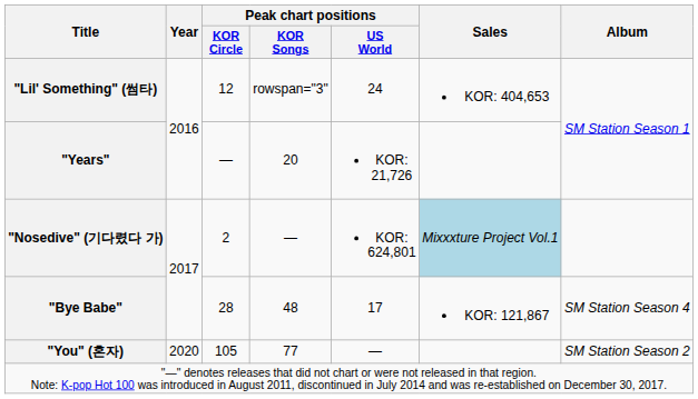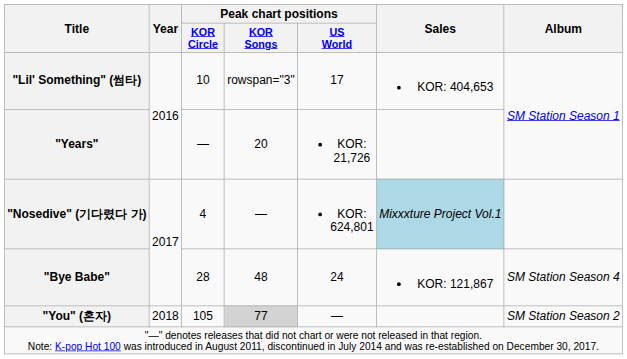"Lil' Something" (썸타) | Peak chart positions / KOR Circle: 12 -> 10
"Lil' Something" (썸타) | Peak chart positions / US World: 24 -> 17
"Nosedive" (기다렸다 가) | Peak chart positions / KOR Circle: 2 -> 4
"Bye Babe" | Peak chart positions / US World: 17 -> 24
"You" (혼자) | Year: 2020 -> 2018
"You" (혼자) | Peak chart positions / KOR Songs: no background -> lightgrey background
